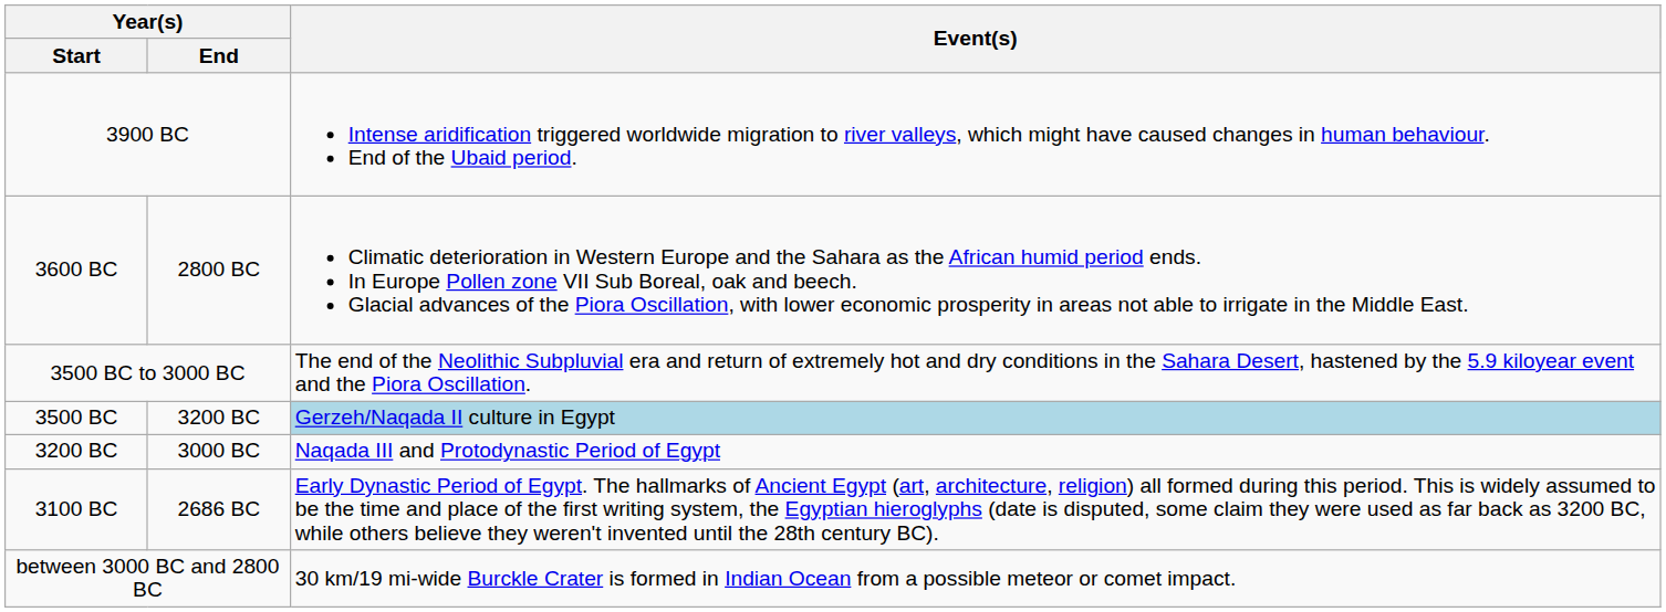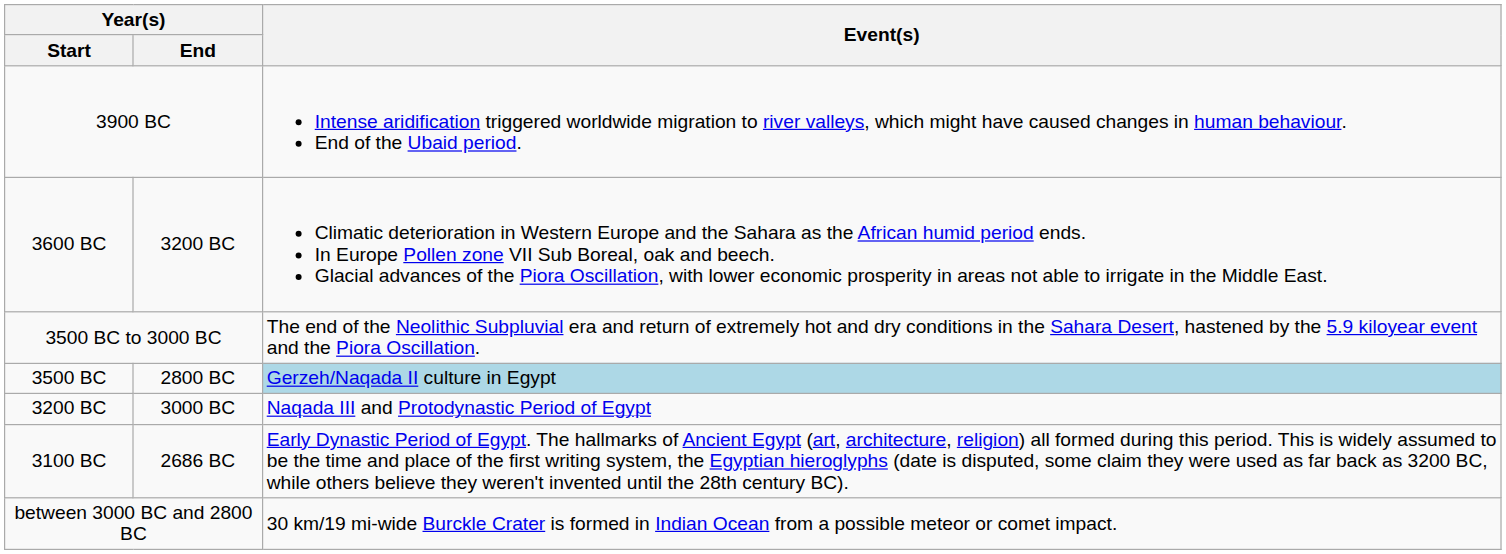3600 BC | Year(s) / End: 2800 BC -> 3200 BC
3500 BC | Year(s) / End: 3200 BC -> 2800 BC
